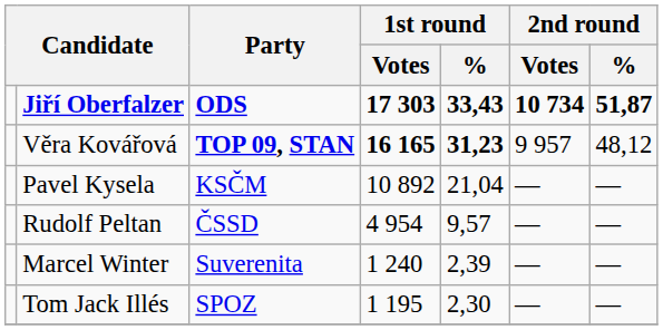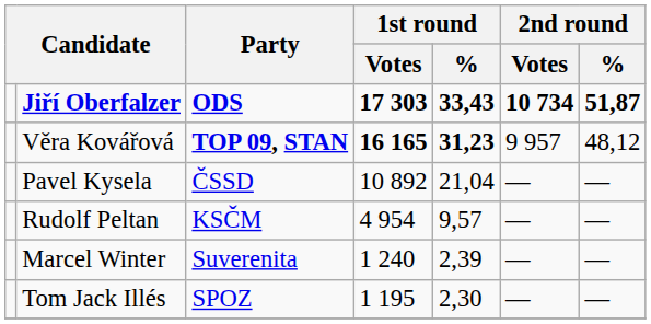Pavel Kysela | Party: KSČM -> ČSSD
Rudolf Peltan | Party: ČSSD -> KSČM
